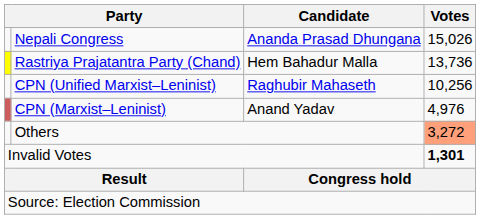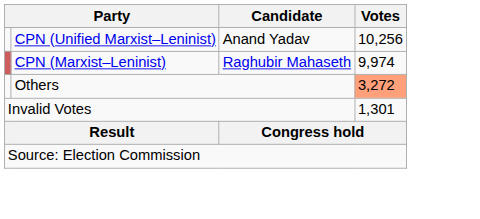- row: Nepali Congress | Ananda Prasad Dhungana | 15,026
- row: Rastriya Prajatantra Party (Chand) | Hem Bahadur Malla | 13,736
CPN (Unified Marxist–Leninist) | Candidate: Raghubir Mahaseth -> Anand Yadav
CPN (Marxist–Leninist) | Candidate: Anand Yadav -> Raghubir Mahaseth
CPN (Marxist–Leninist) | Votes: 4,976 -> 9,974
Invalid Votes | Votes: bold -> normal
